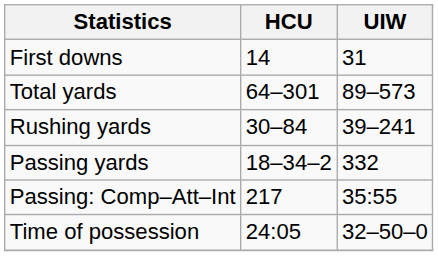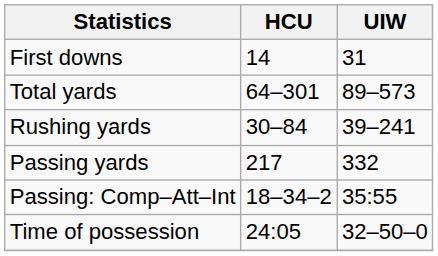Passing yards | HCU: 18–34–2 -> 217
Passing: Comp–Att–Int | HCU: 217 -> 18–34–2
